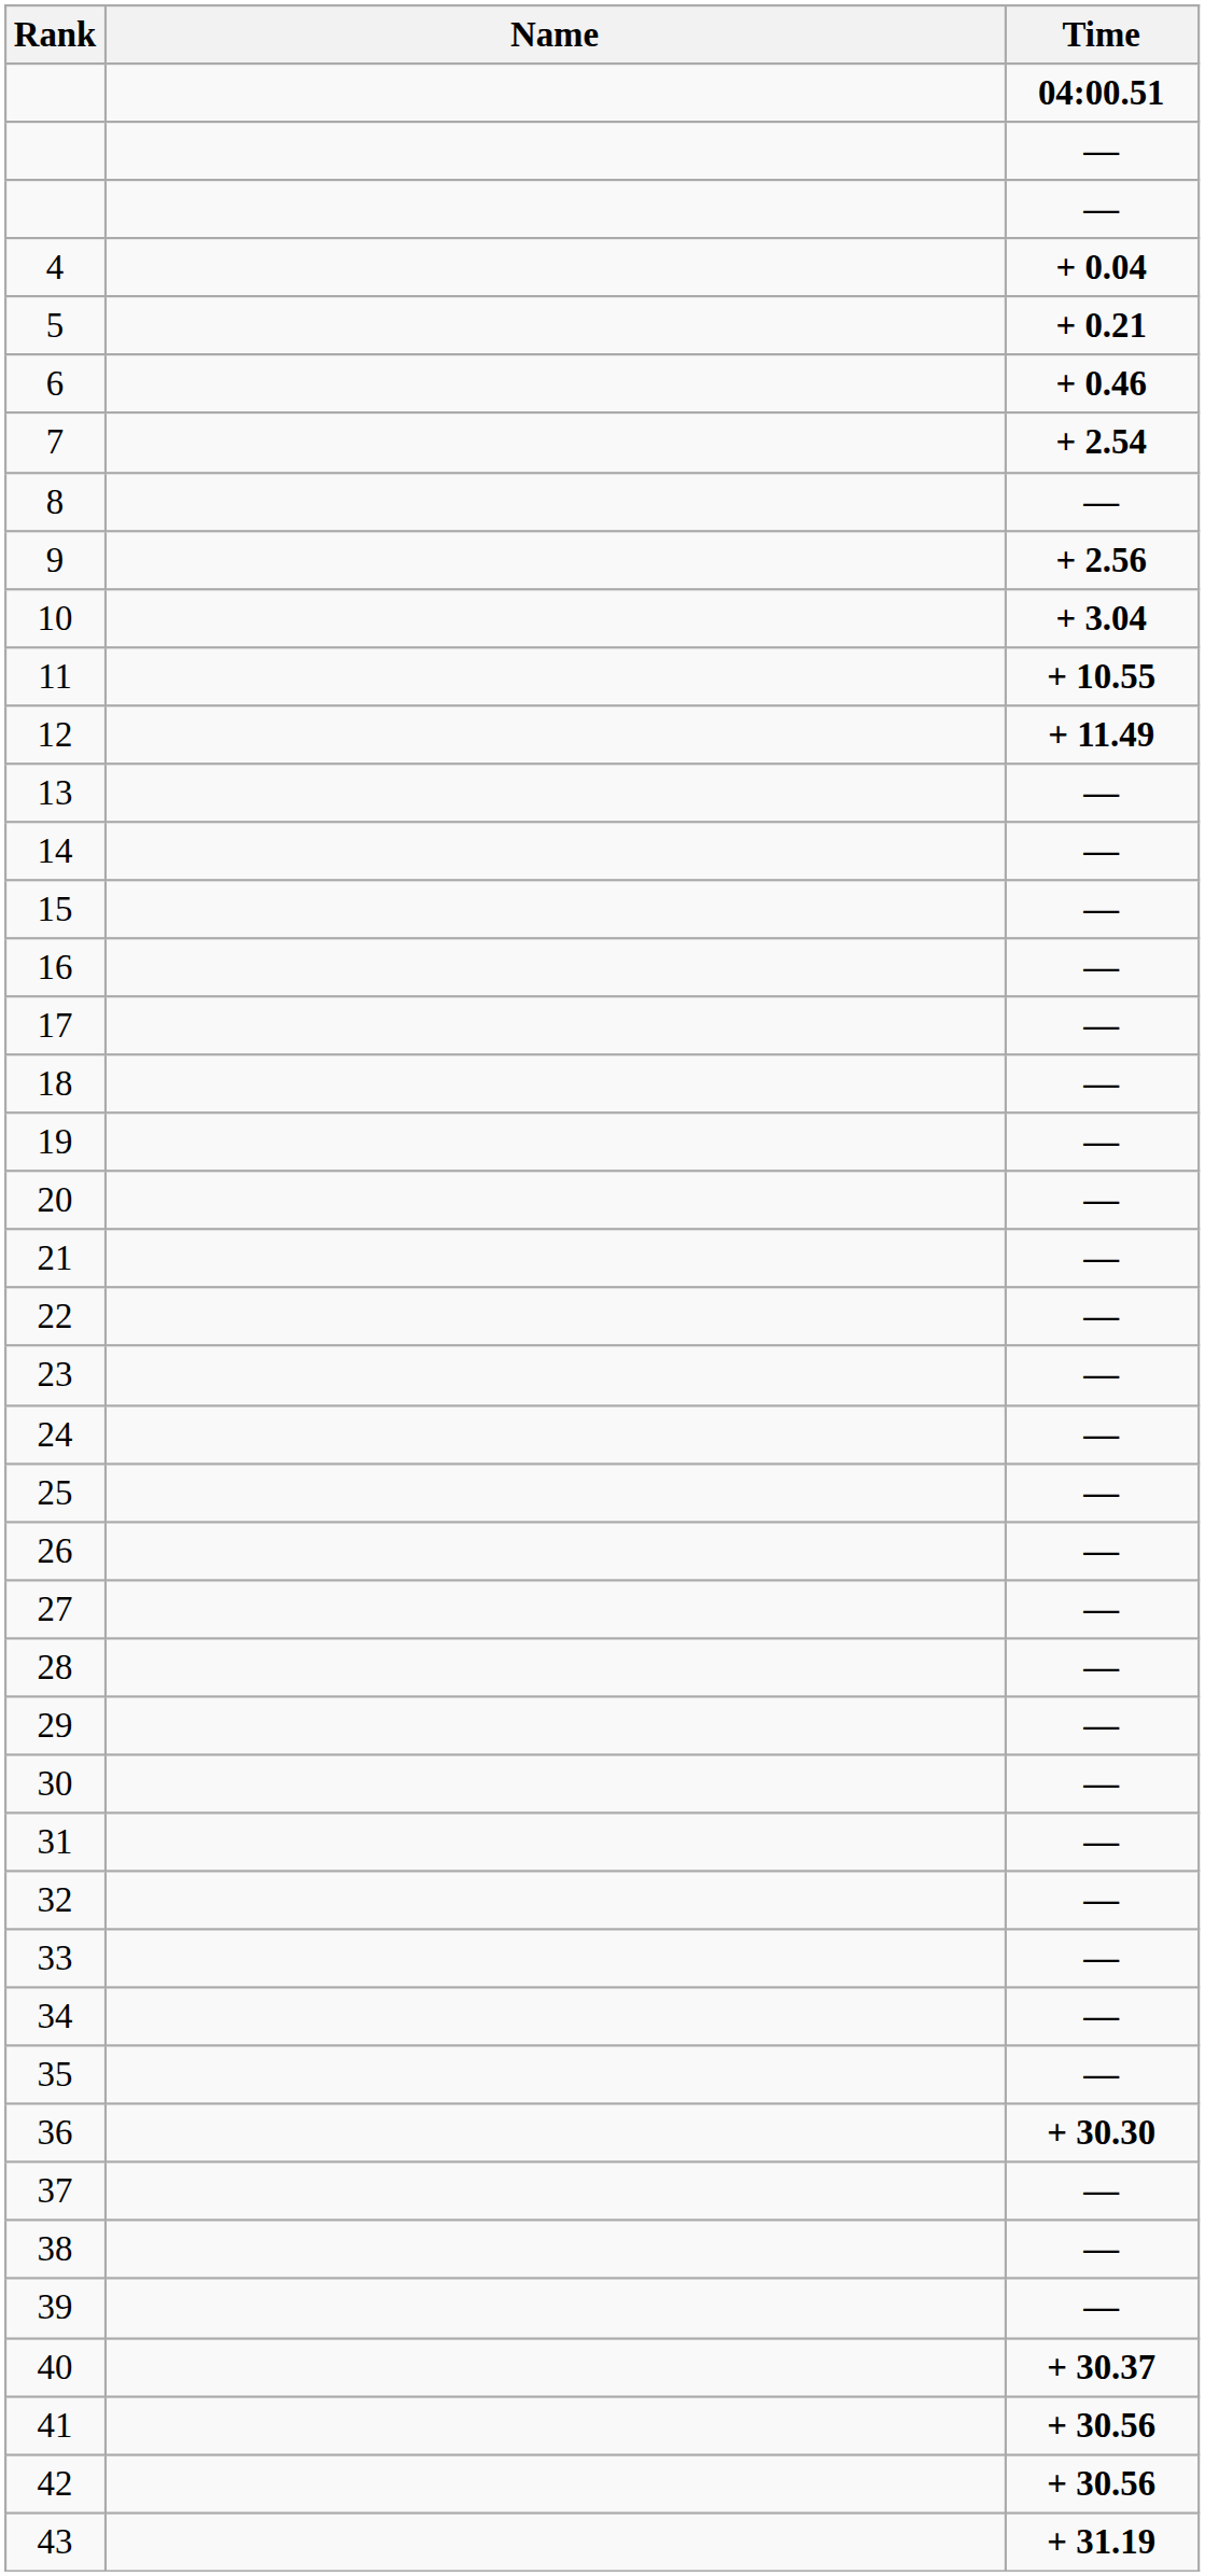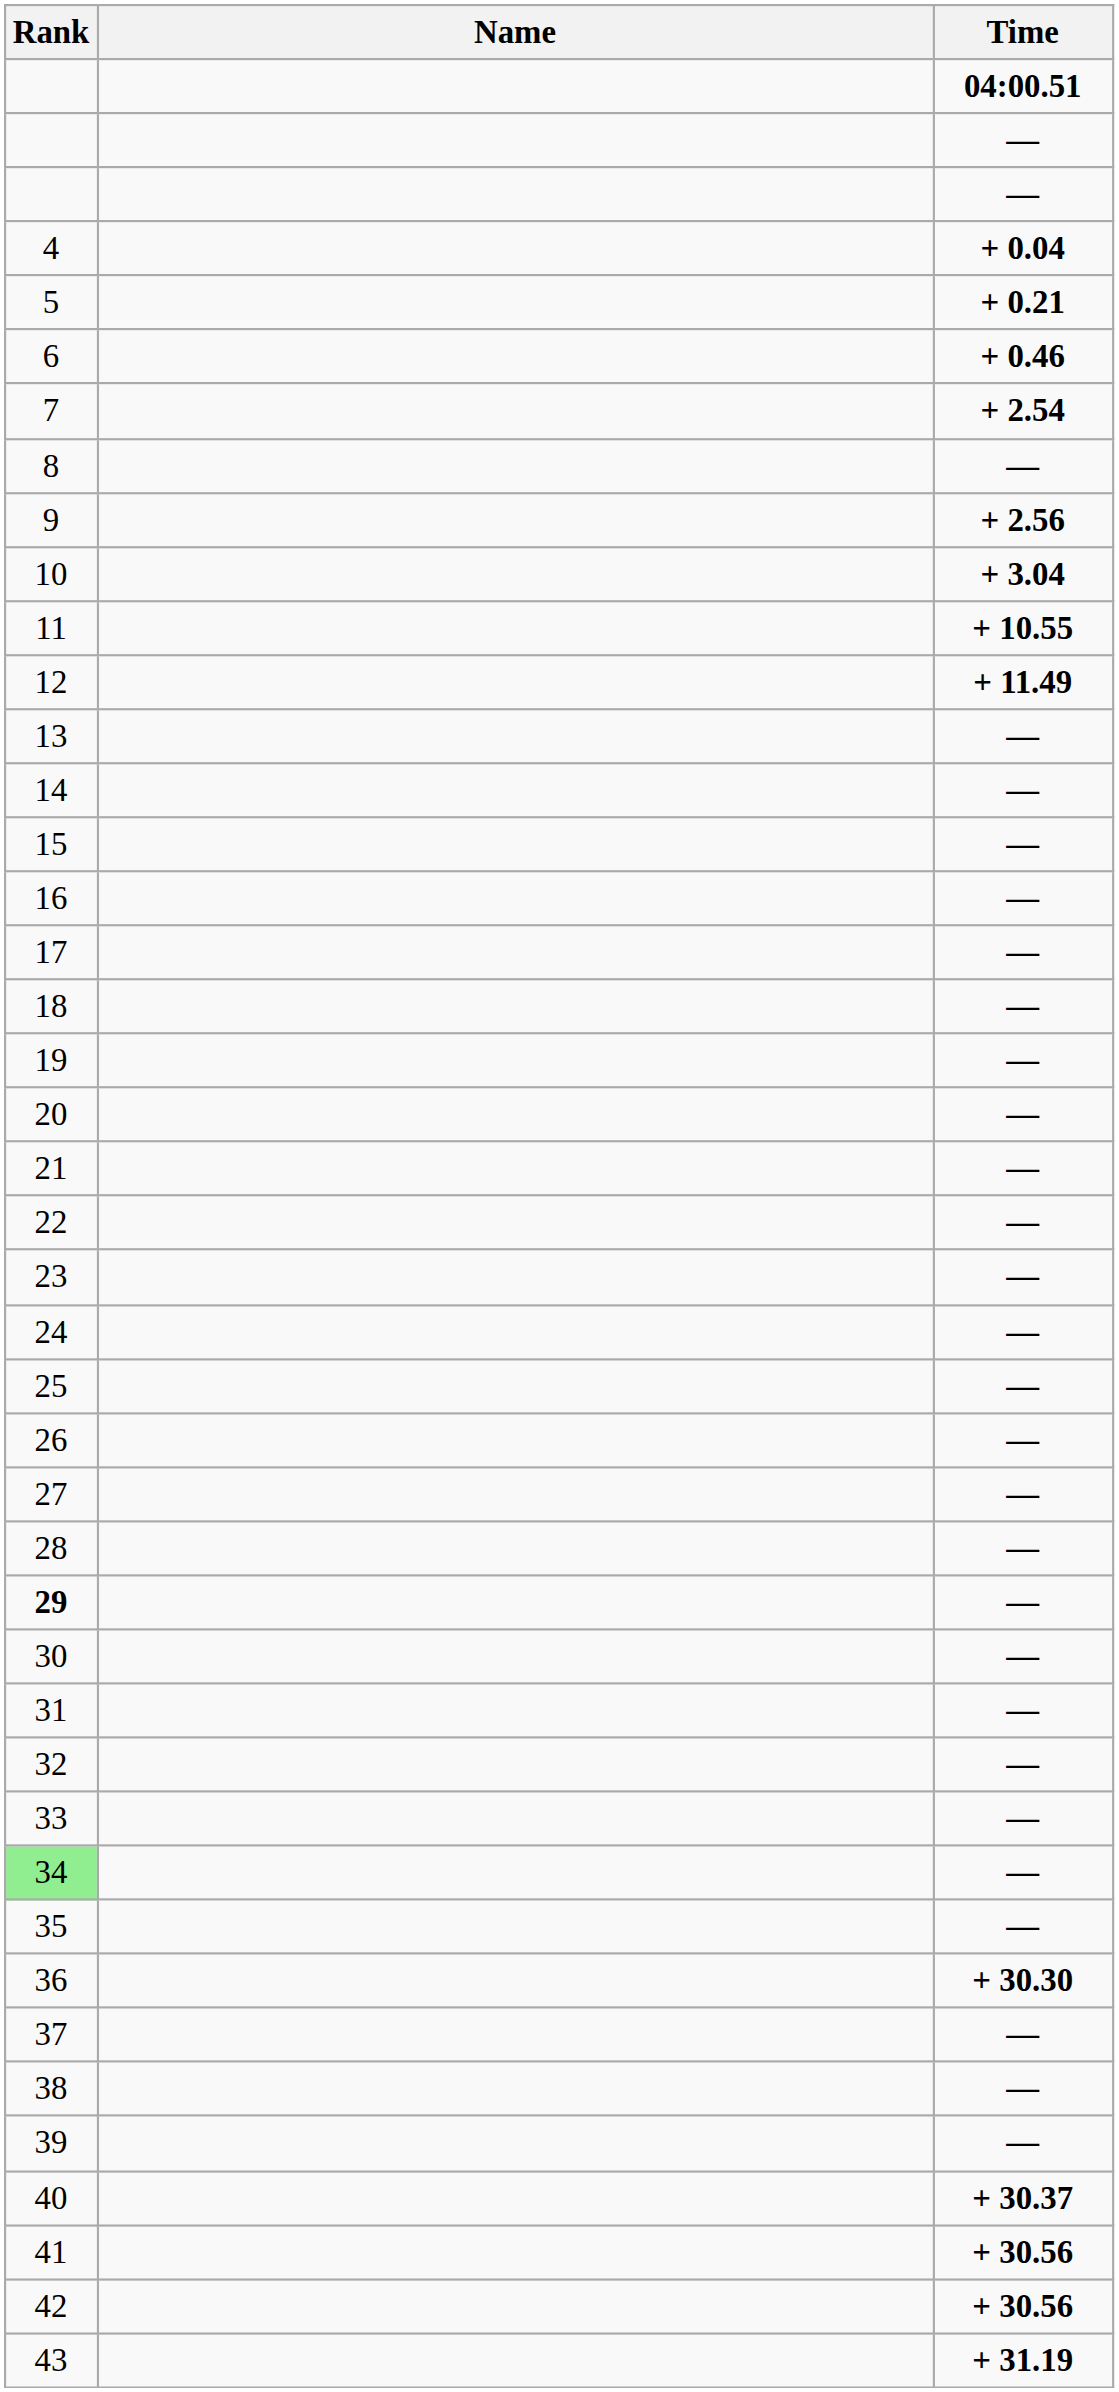29 | Rank: normal -> bold
34 | Rank: no background -> lightgreen background
